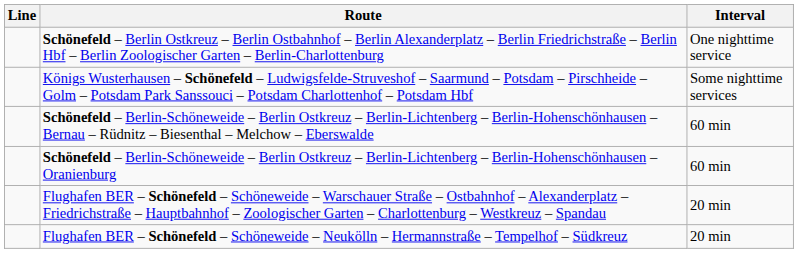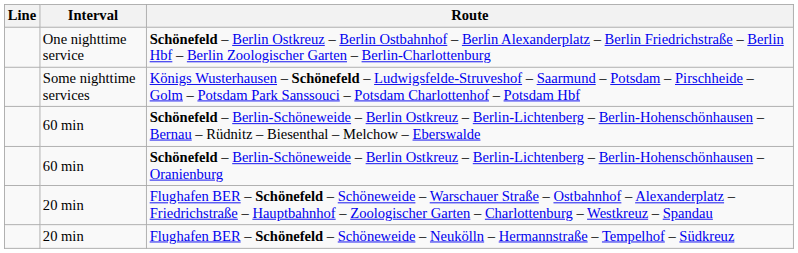columns swapped: Route <-> Interval
